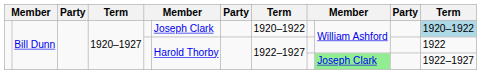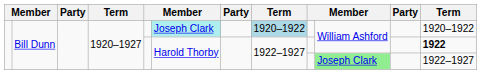row 2 | column 6: no background -> paleturquoise background
row 2 | column 8: no background -> lightblue background
row 2 | column 12: lightblue background -> no background
row 3 | column 12: normal -> bold
